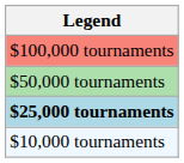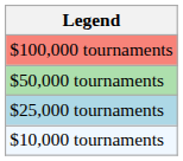row 4 | column 1: bold -> normal
